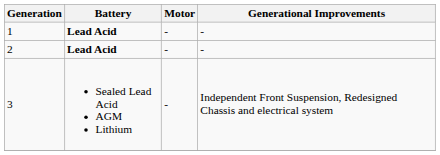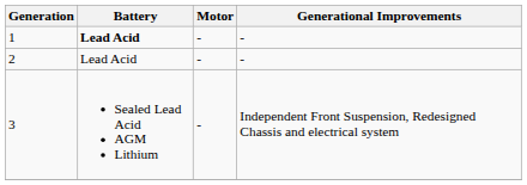2 | Battery: bold -> normal
